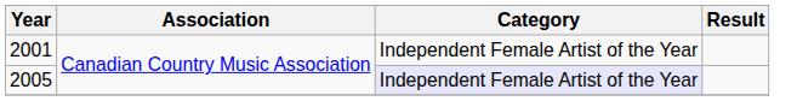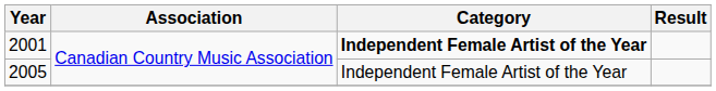2001 | Category: normal -> bold
2005 | Category: lavender background -> no background
